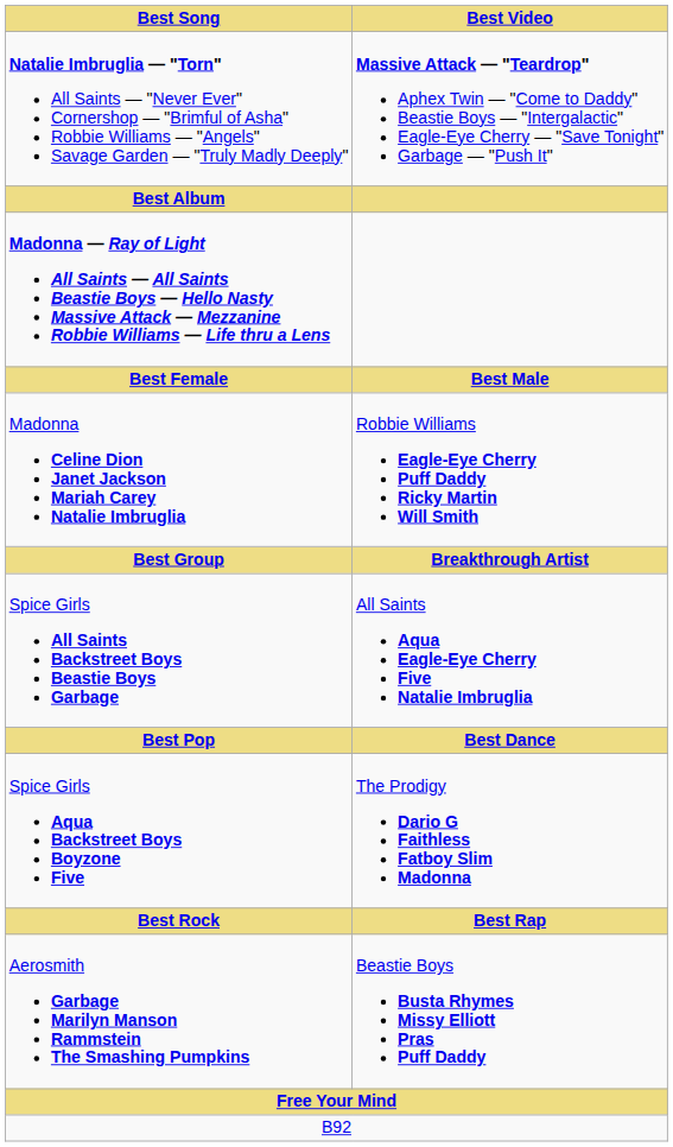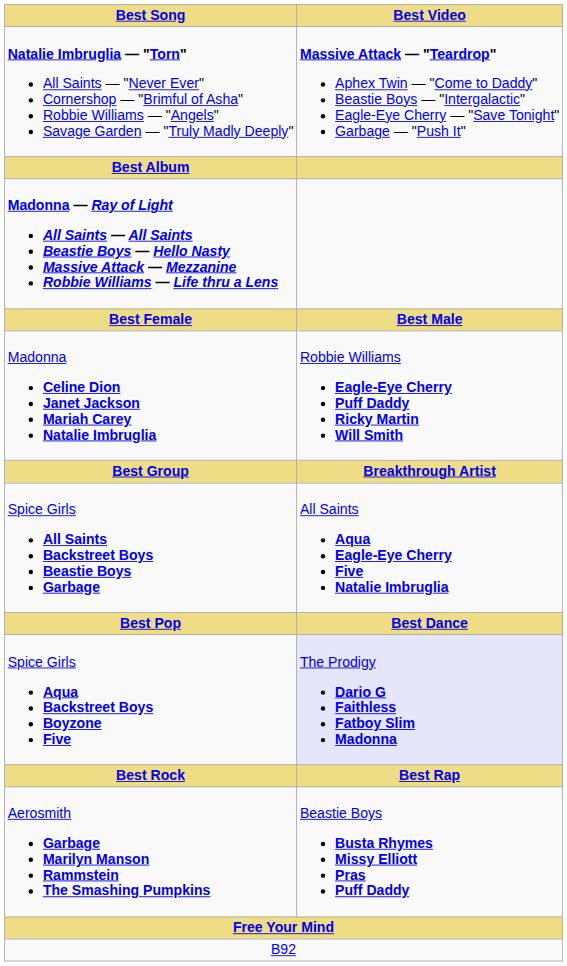Spice Girls Aqua Backstreet Boys Boyzone Five | Best Video: no background -> lavender background
